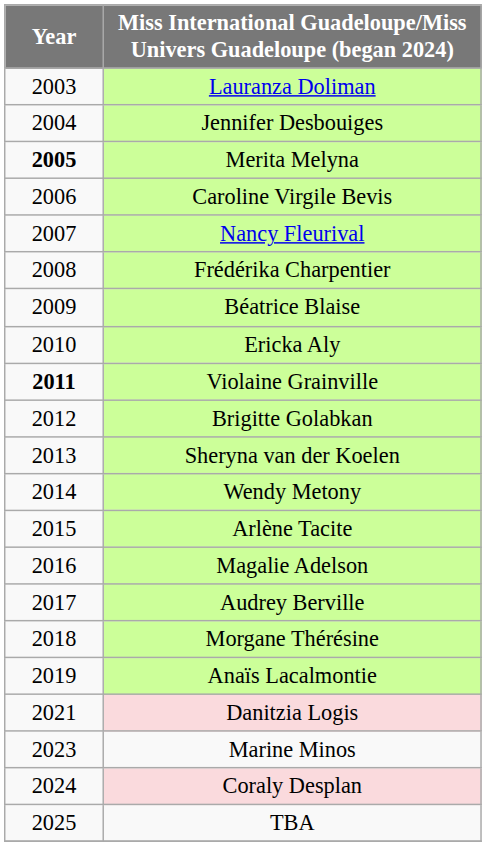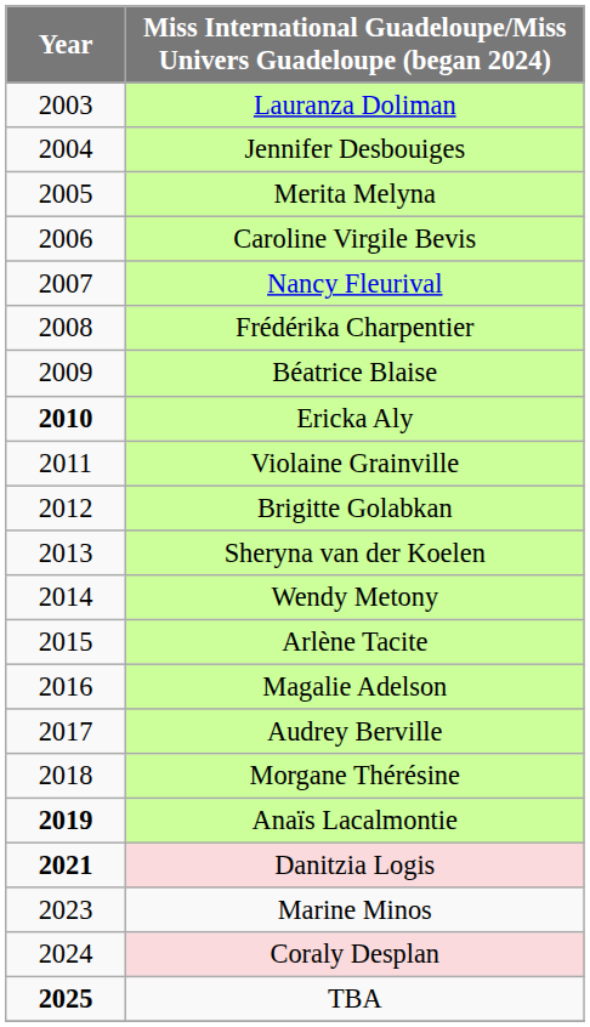Merita Melyna | Year: bold -> normal
Ericka Aly | Year: normal -> bold
Violaine Grainville | Year: bold -> normal
Anaïs Lacalmontie | Year: normal -> bold
Danitzia Logis | Year: normal -> bold
TBA | Year: normal -> bold
